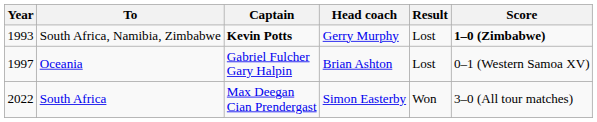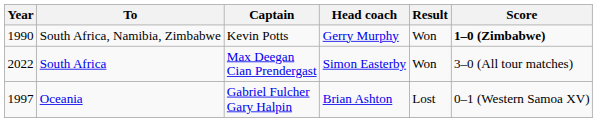South Africa, Namibia, Zimbabwe | Year: 1993 -> 1990
South Africa, Namibia, Zimbabwe | Captain: bold -> normal
South Africa, Namibia, Zimbabwe | Result: Lost -> Won
rows swapped: Oceania <-> South Africa
